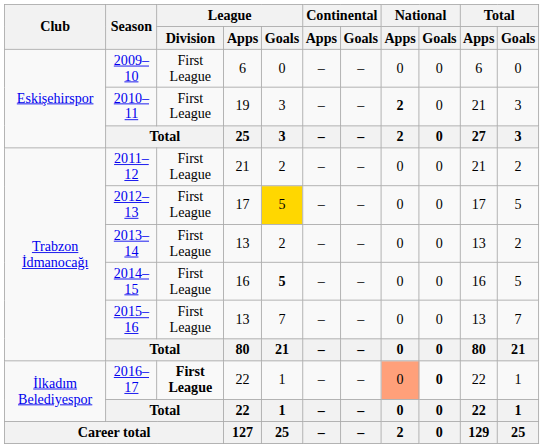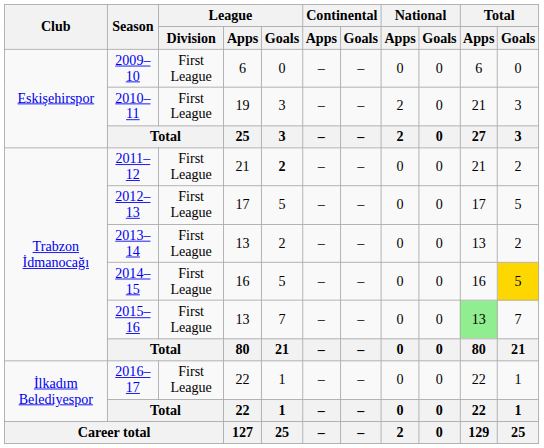2010–11 | National / Apps: bold -> normal
2011–12 | League / Goals: normal -> bold
2012–13 | League / Goals: gold background -> no background
2014–15 | League / Goals: bold -> normal
2014–15 | Total / Goals: no background -> gold background
2015–16 | Total / Apps: no background -> lightgreen background
2016–17 | League / Division: bold -> normal
2016–17 | National / Apps: lightsalmon background -> no background
2016–17 | National / Goals: bold -> normal
